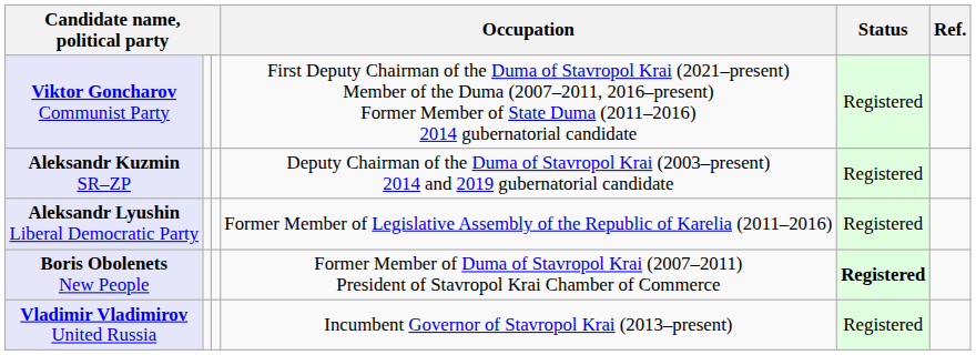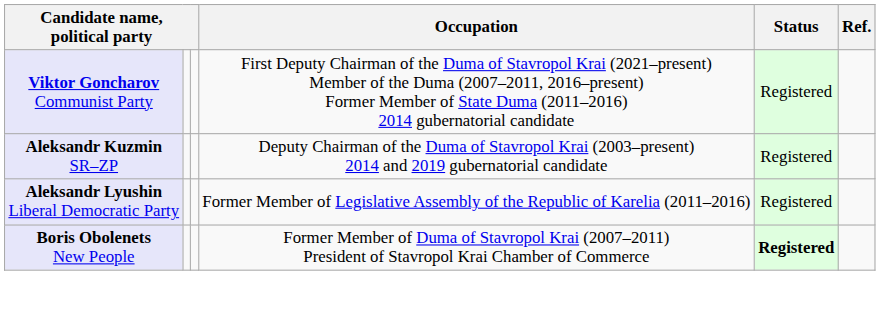- row: Vladimir Vladimirov United Russia | Incumbent Governor of Stavropol Krai (2013–present) | Registered
